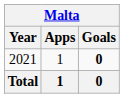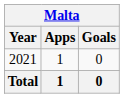2021 | Goals: bold -> normal
